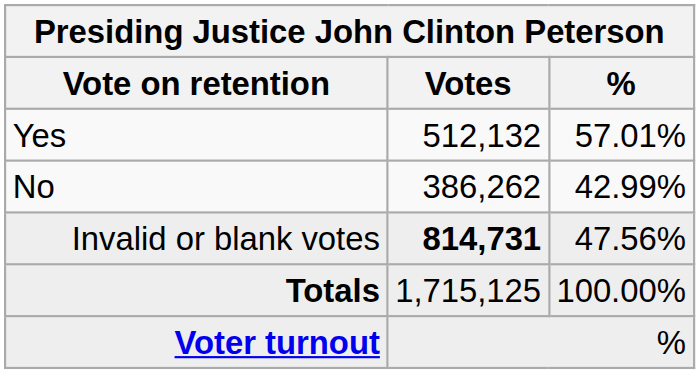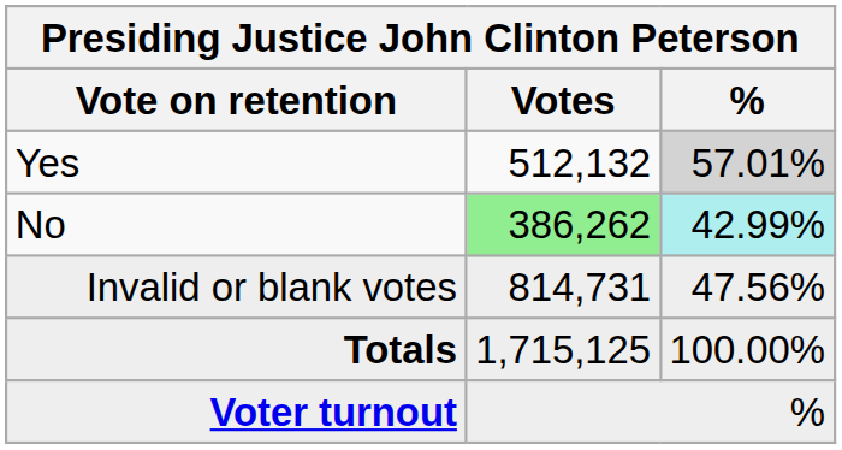Yes | %: no background -> lightgrey background
No | Votes: no background -> lightgreen background
No | %: no background -> paleturquoise background
Invalid or blank votes | Votes: bold -> normal
